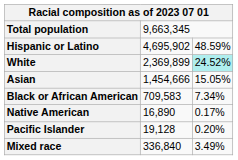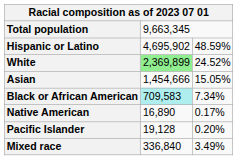White | column 2: no background -> lightgreen background
White | column 3: paleturquoise background -> no background
Black or African American | column 2: no background -> paleturquoise background
